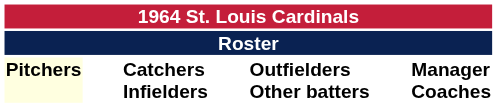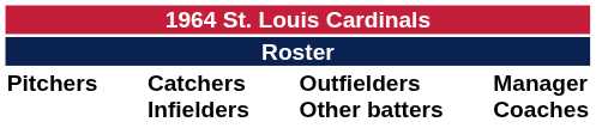Pitchers | column 1: lightyellow background -> no background
